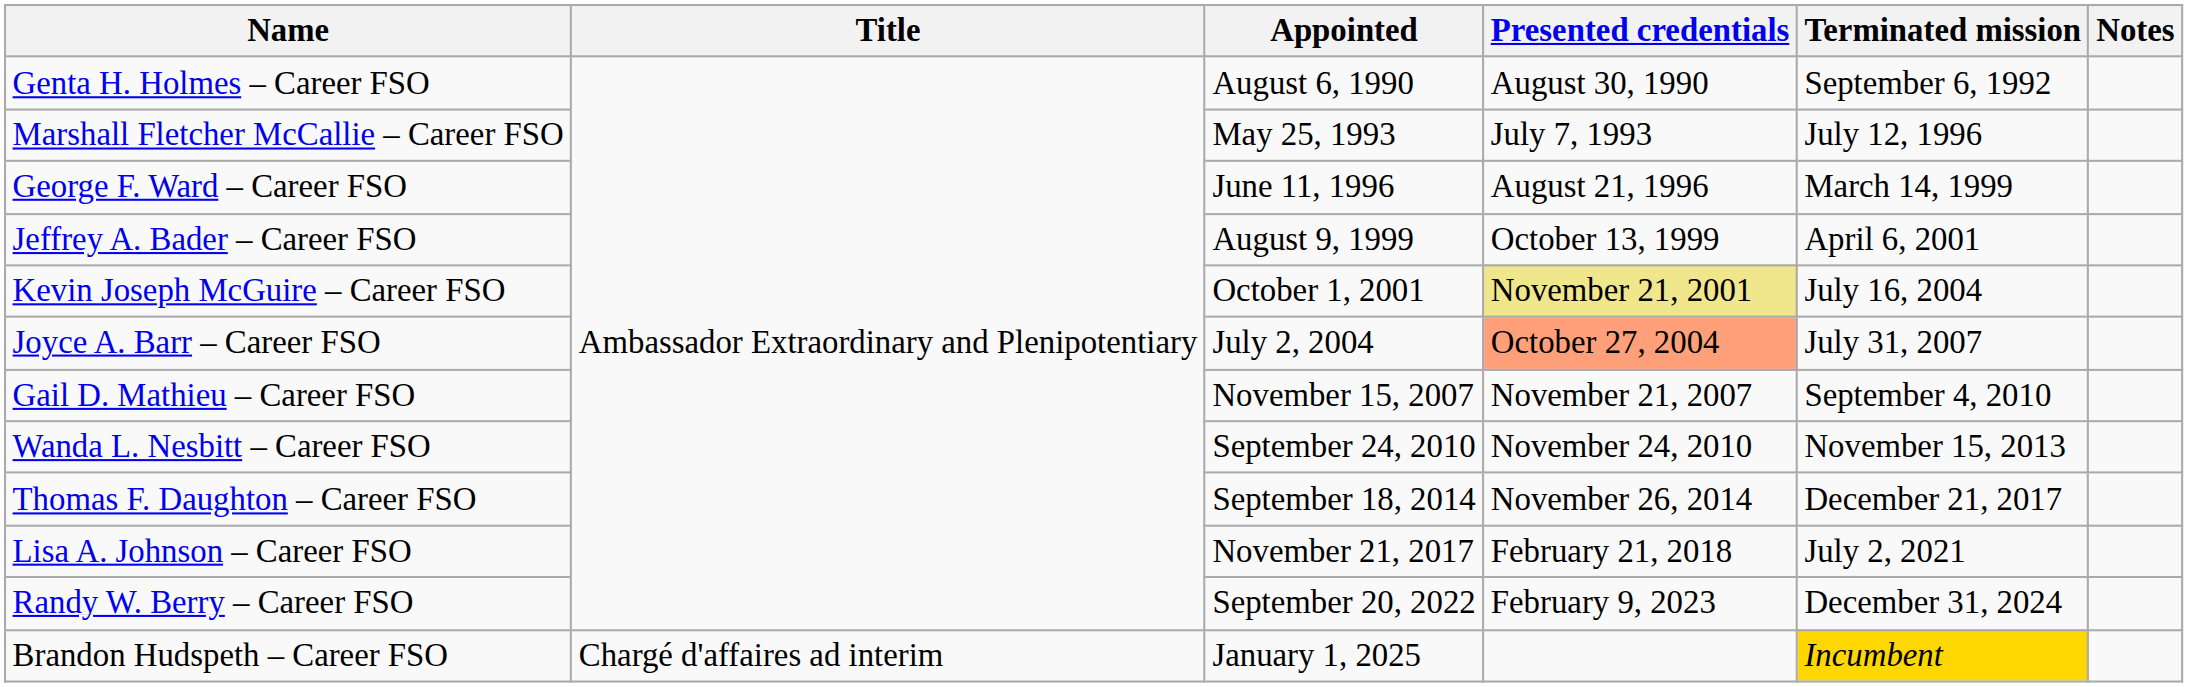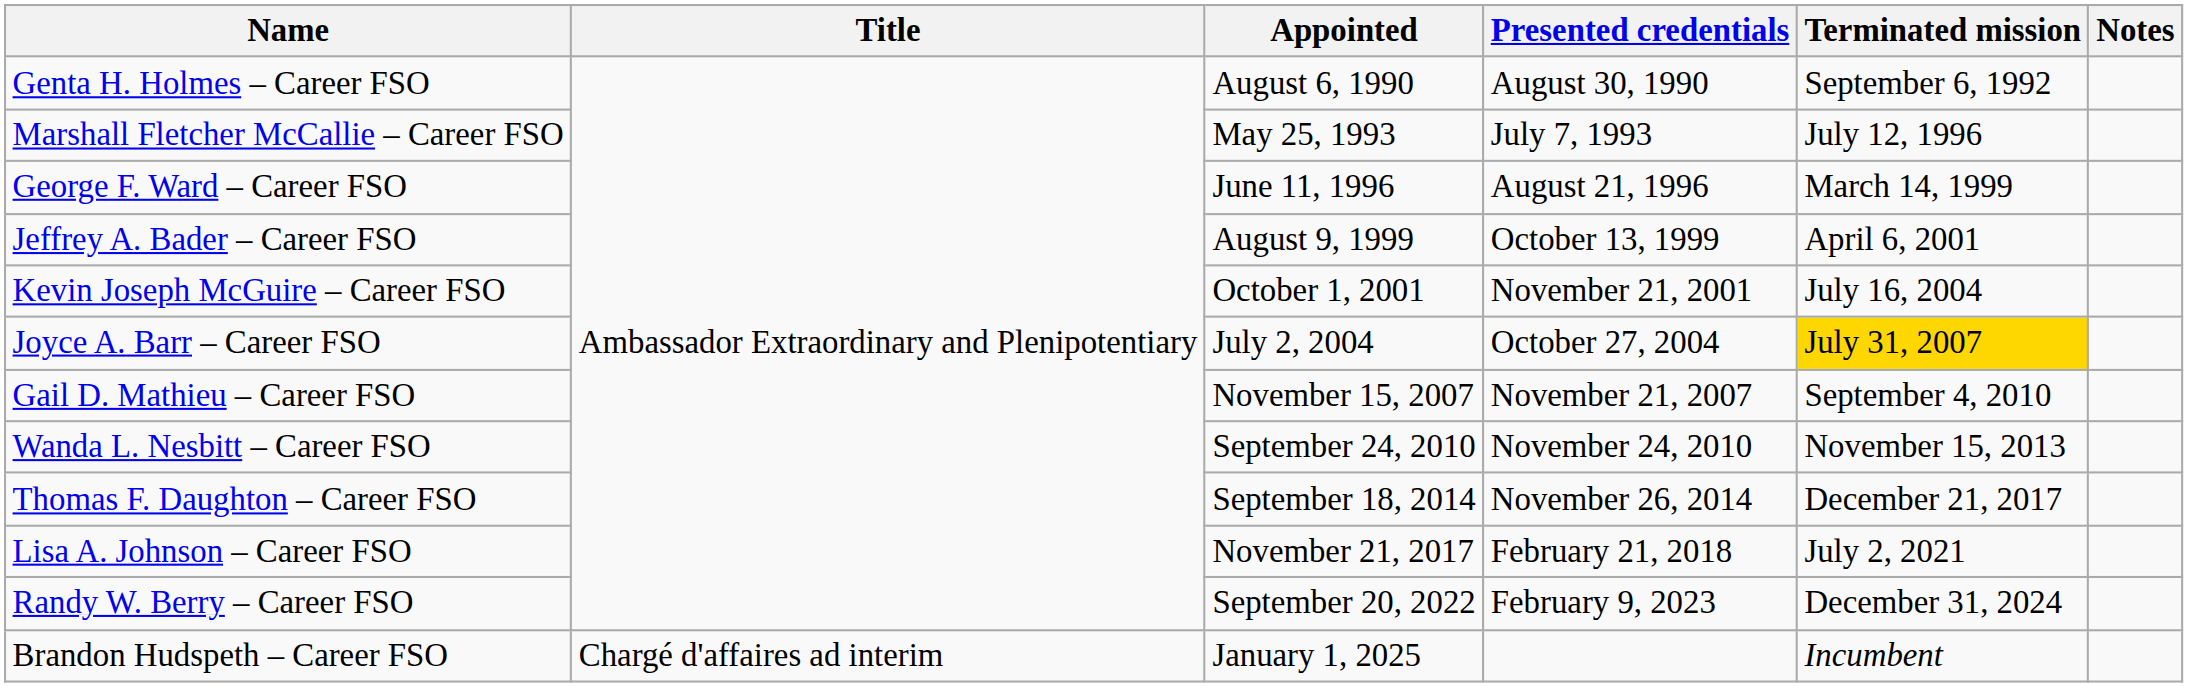row 6 | Presented credentials: khaki background -> no background
row 7 | Presented credentials: lightsalmon background -> no background
row 7 | Terminated mission: no background -> gold background
row 13 | Terminated mission: gold background -> no background
